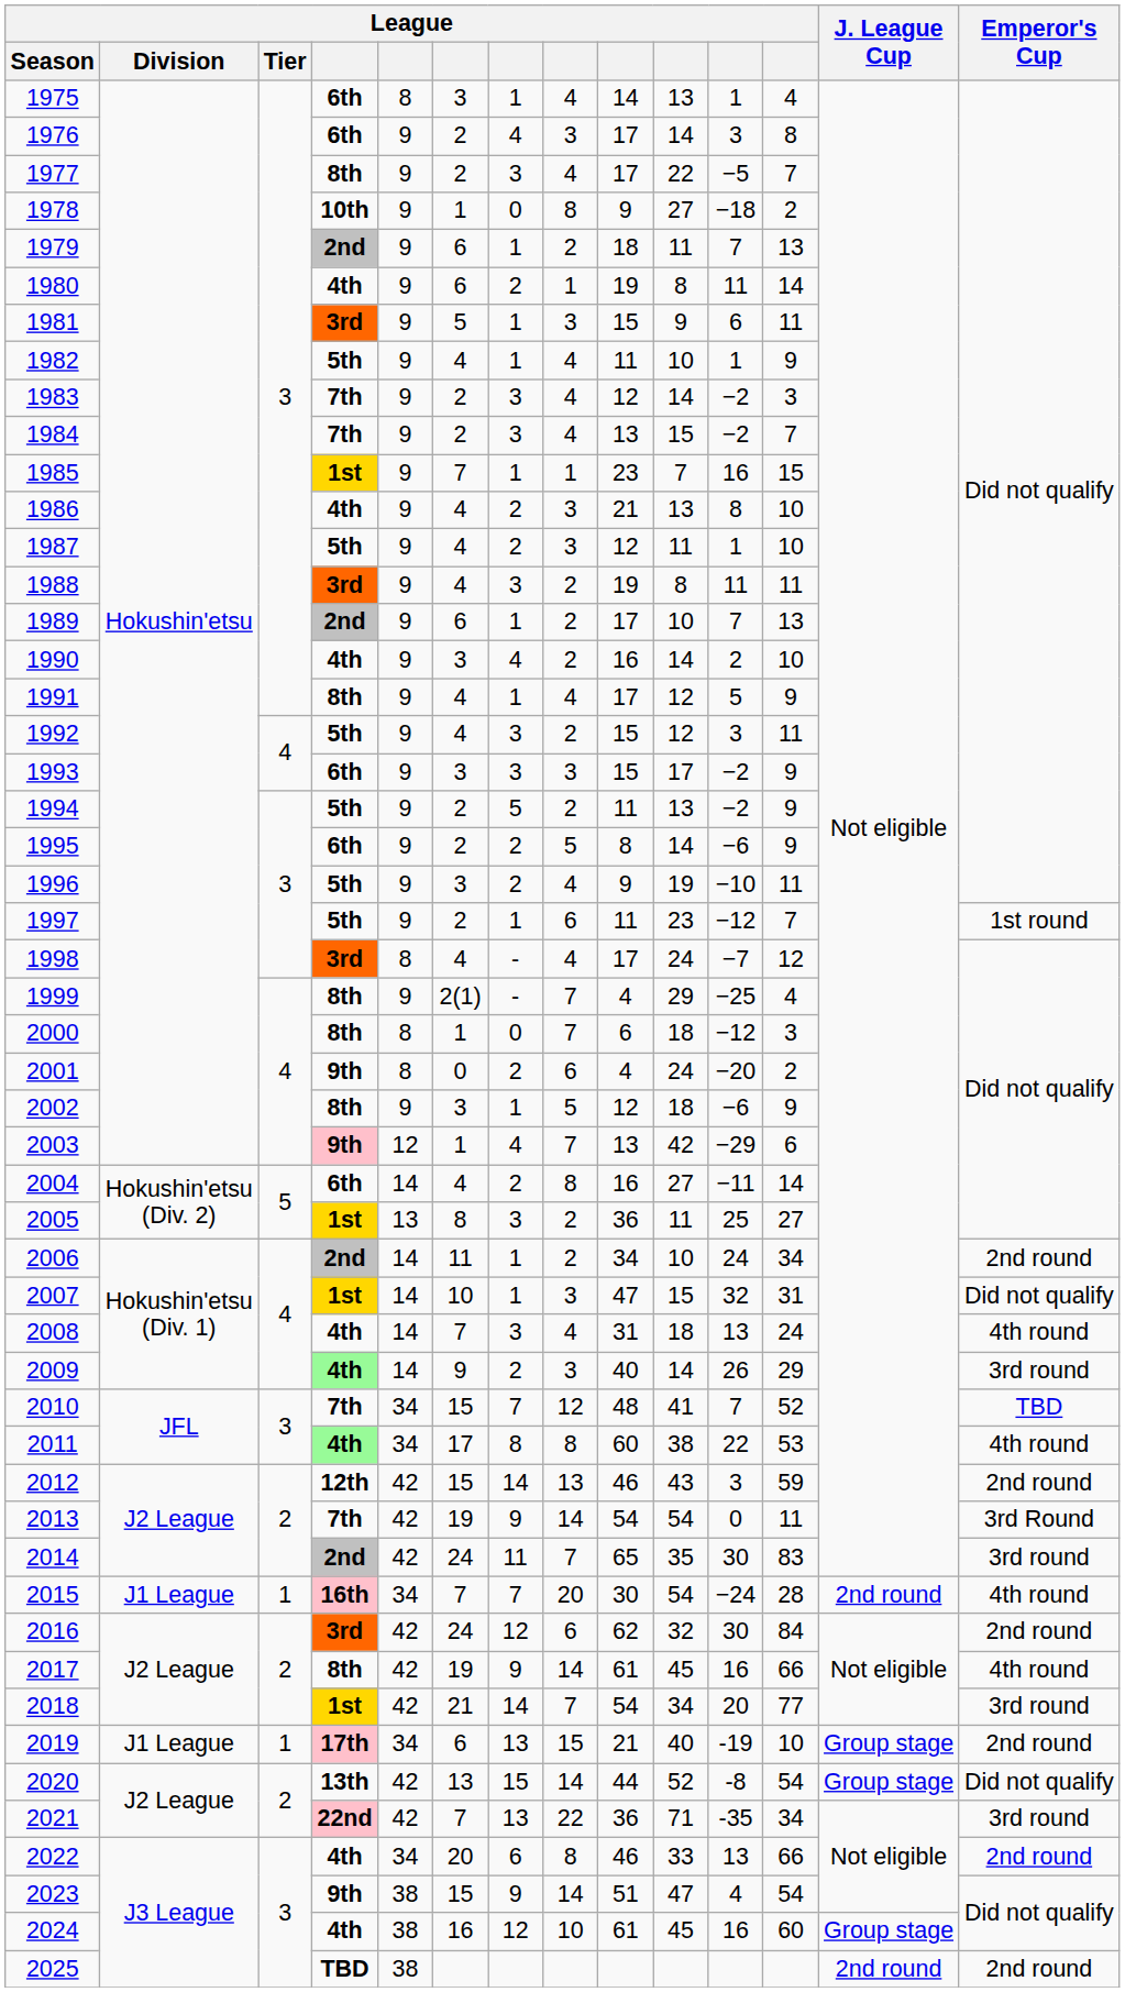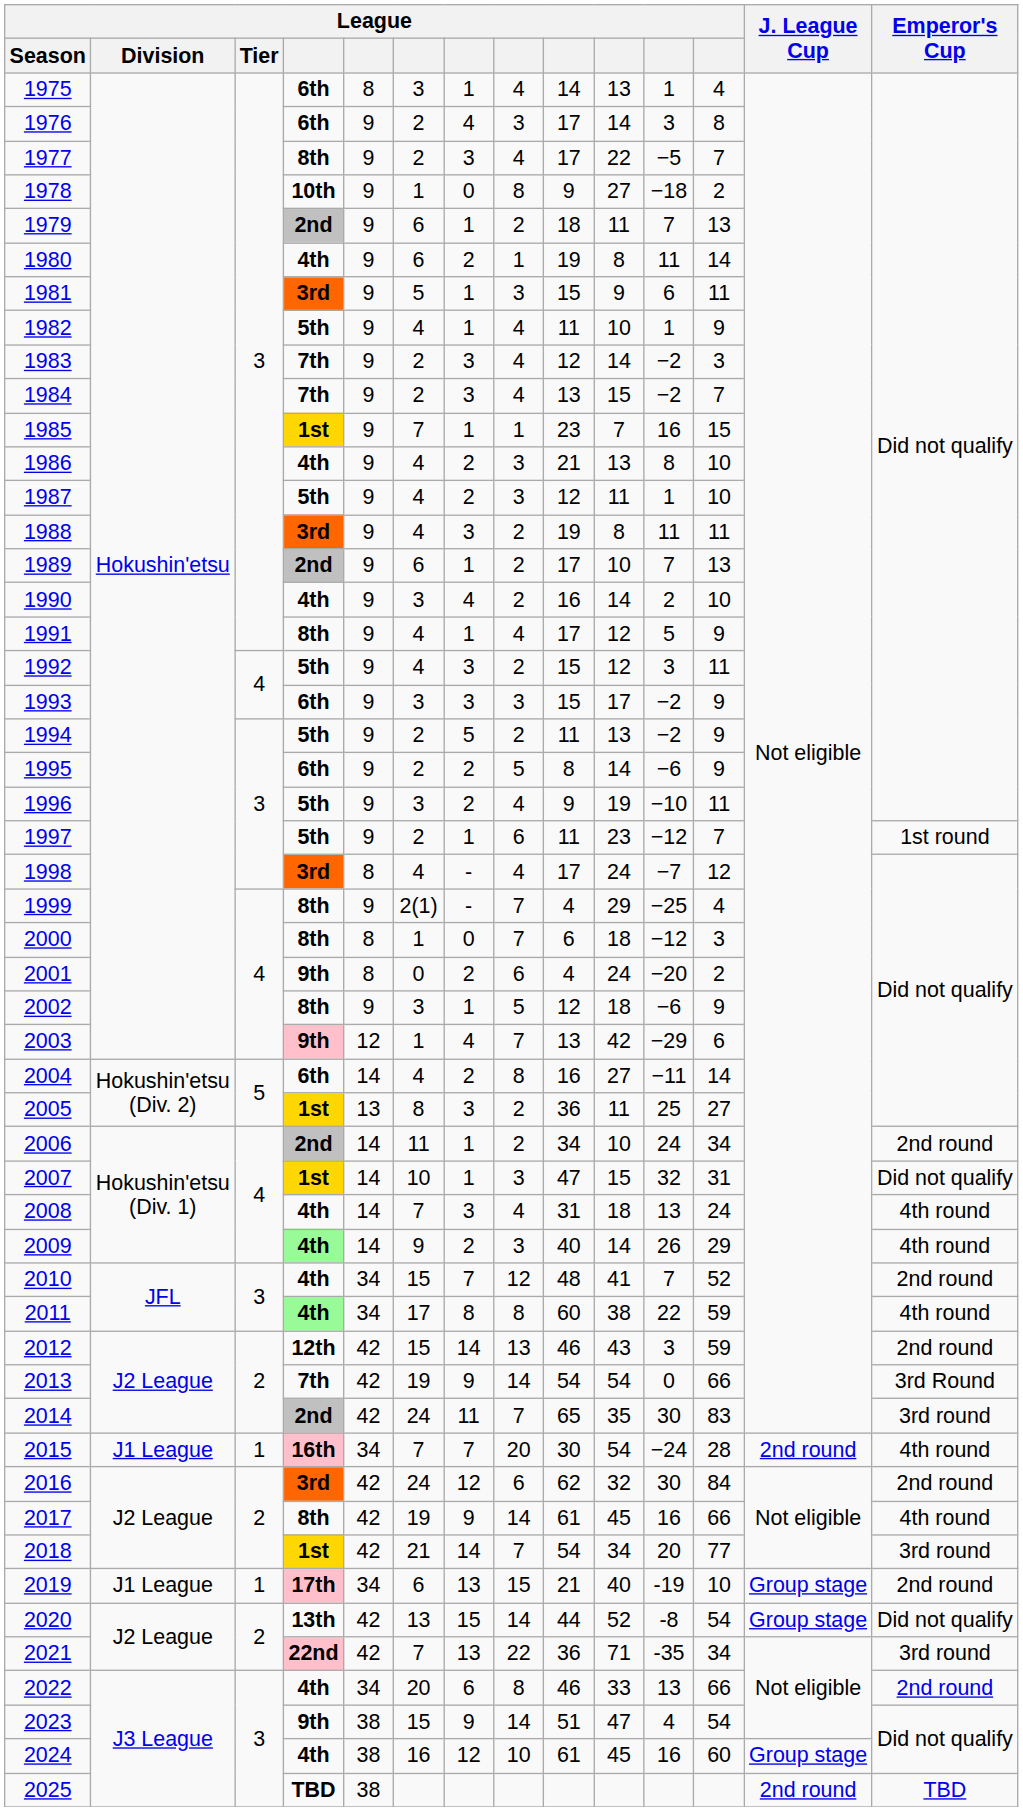2009 | Emperor's Cup: 3rd round -> 4th round
2010 | column 4: 7th -> 4th
2010 | Emperor's Cup: TBD -> 2nd round
2011 | column 12: 53 -> 59
2013 | column 12: 11 -> 66
2025 | Emperor's Cup: 2nd round -> TBD
